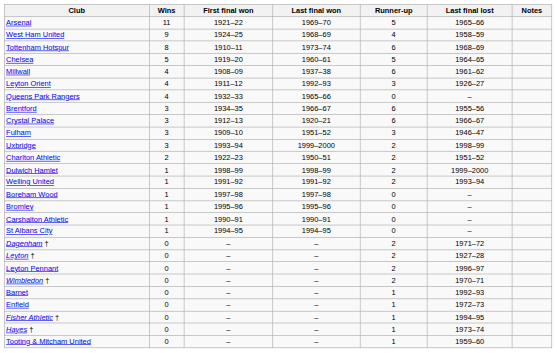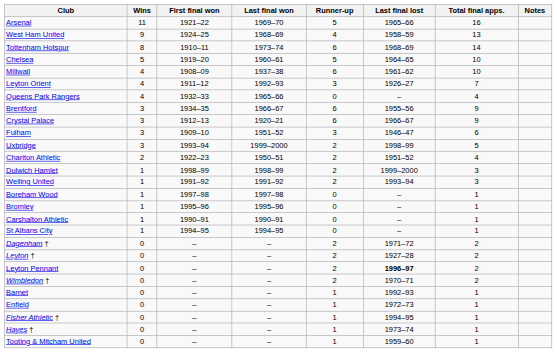+ column: Total final apps. | 16 | 13 | 14 | 10 | 10 | 7 | 4 | 9 | 9 | 6 | 5 | 4 | 3 | 3 | 1 | 1 | 1 | 1 | 2 | 2 | 2 | 2 | 1 | 1 | 1 | 1 | 1
Leyton Pennant | Last final lost: normal -> bold
